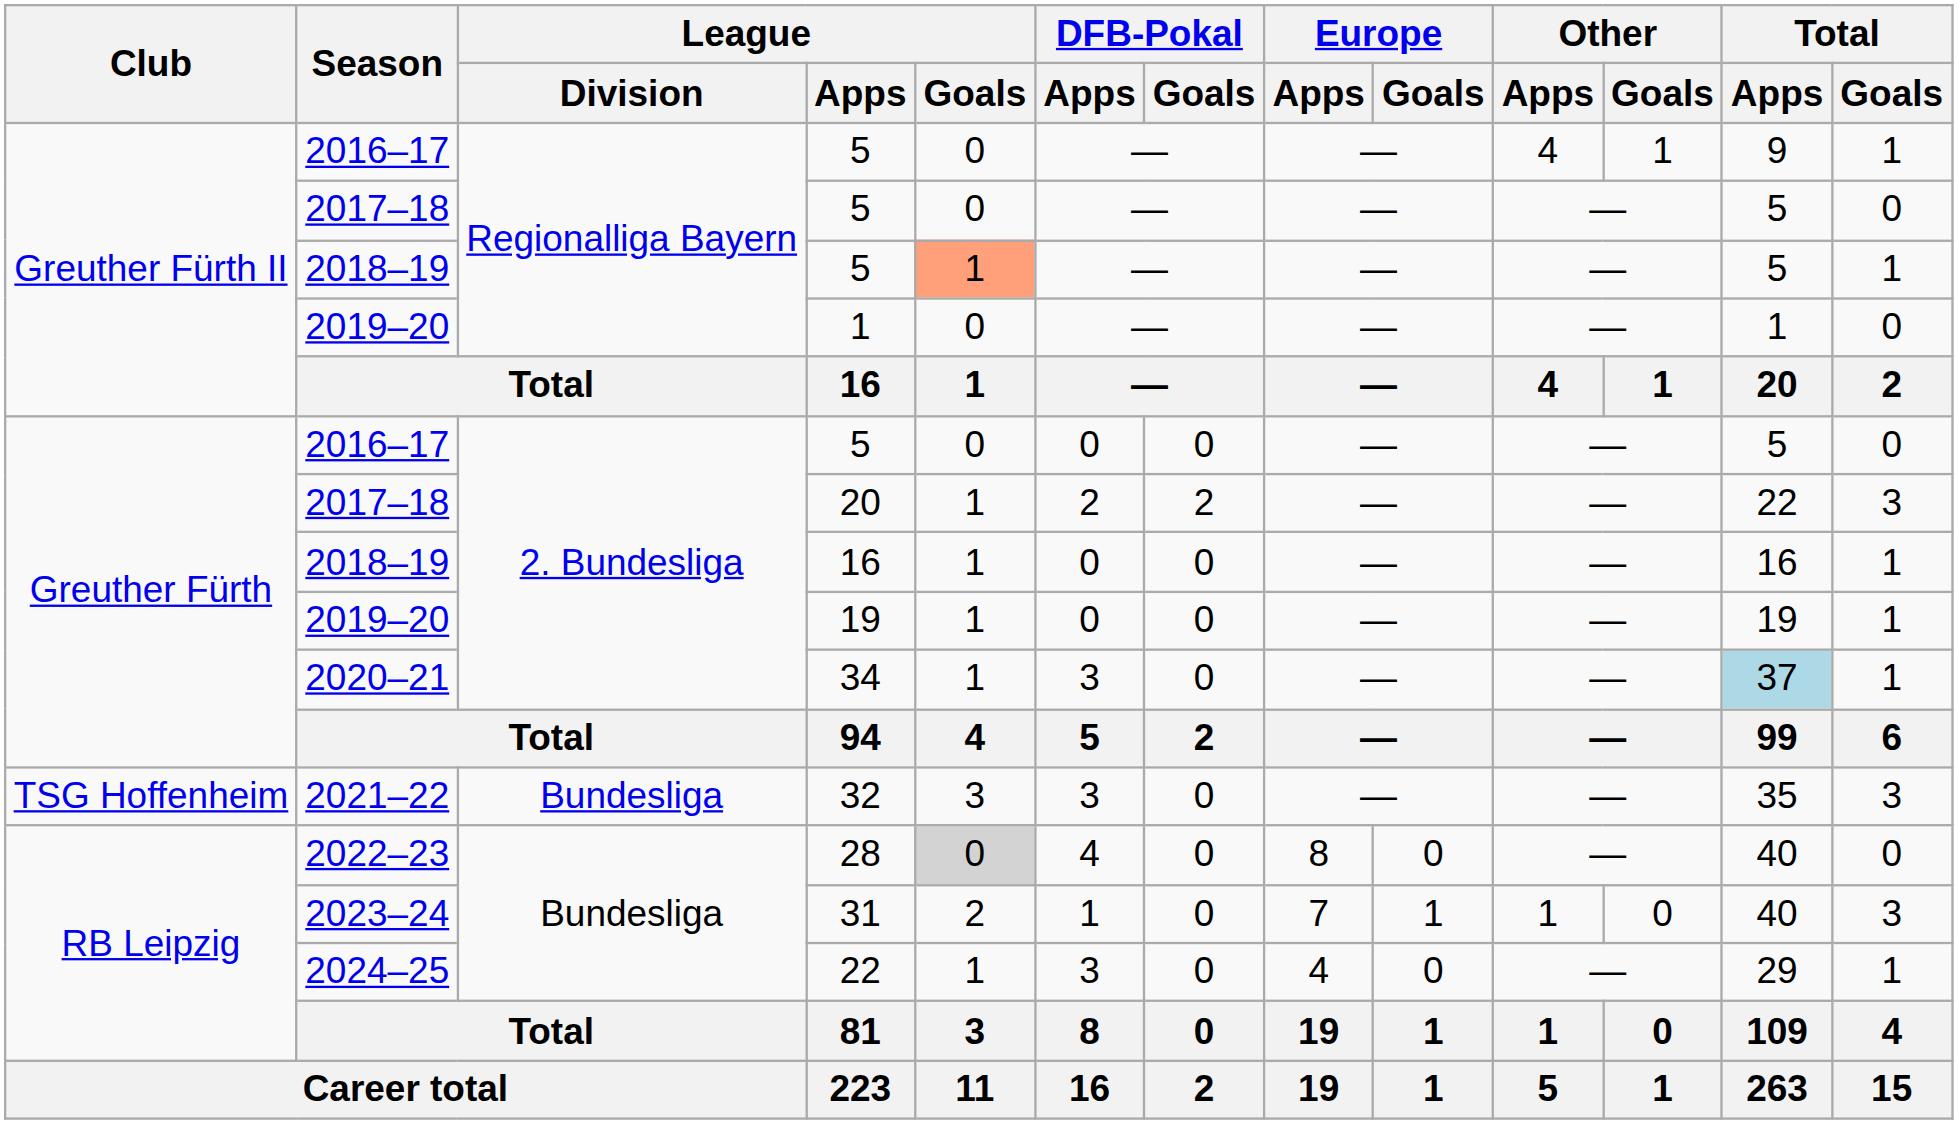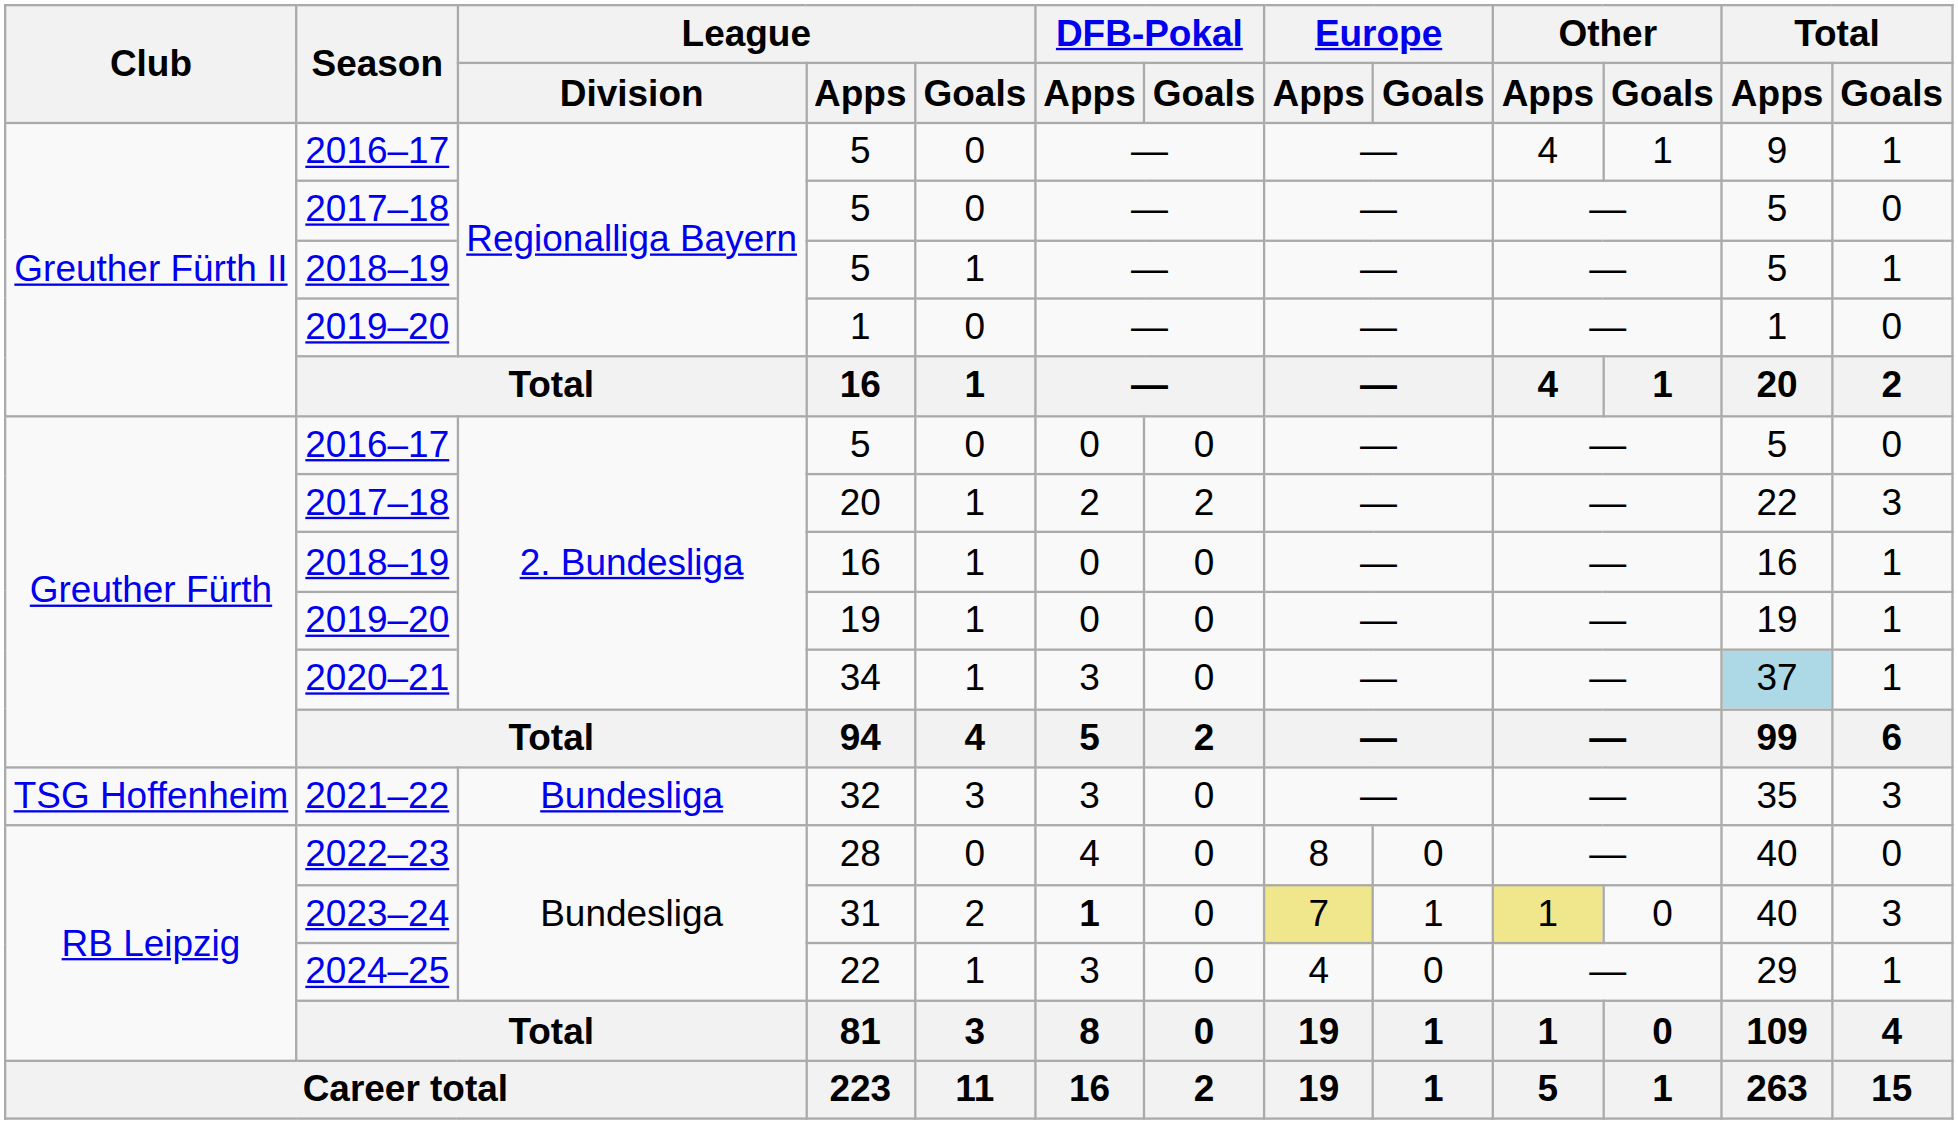2018–19 / 5 | League / Goals: lightsalmon background -> no background
28 | League / Goals: lightgrey background -> no background
31 | DFB-Pokal / Apps: normal -> bold
31 | Europe / Apps: no background -> khaki background
31 | Other / Apps: no background -> khaki background
